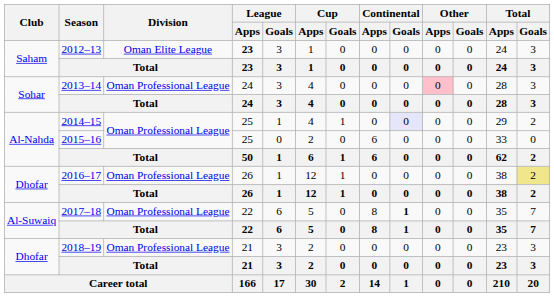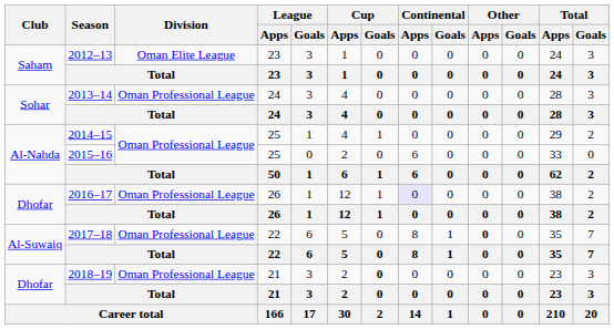2012–13 | League / Apps: bold -> normal
2013–14 | Other / Apps: pink background -> no background
2014–15 | Continental / Goals: lavender background -> no background
2016–17 | Continental / Apps: no background -> lavender background
2016–17 | Total / Goals: khaki background -> no background
2017–18 | Continental / Goals: bold -> normal
2017–18 | Other / Apps: normal -> bold
2018–19 | Cup / Goals: normal -> bold
